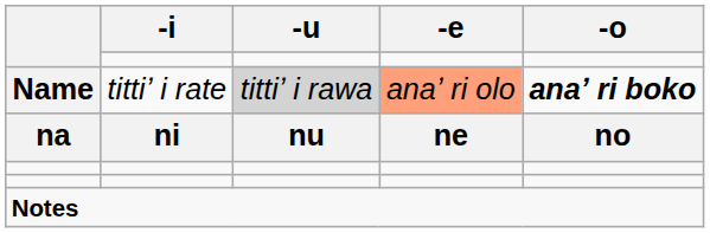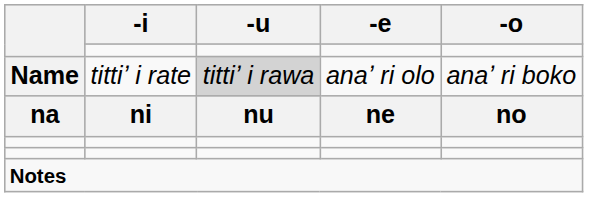Name | -e: lightsalmon background -> no background
Name | -o: bold -> normal
